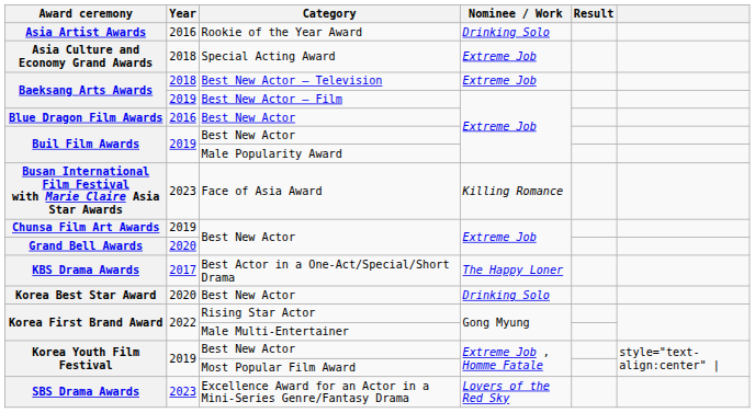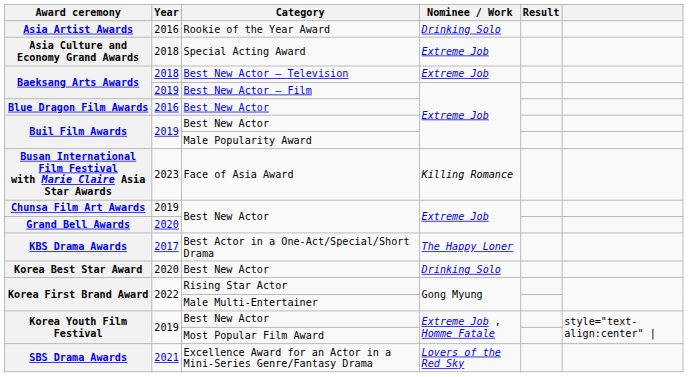SBS Drama Awards | Year: 2023 -> 2021
